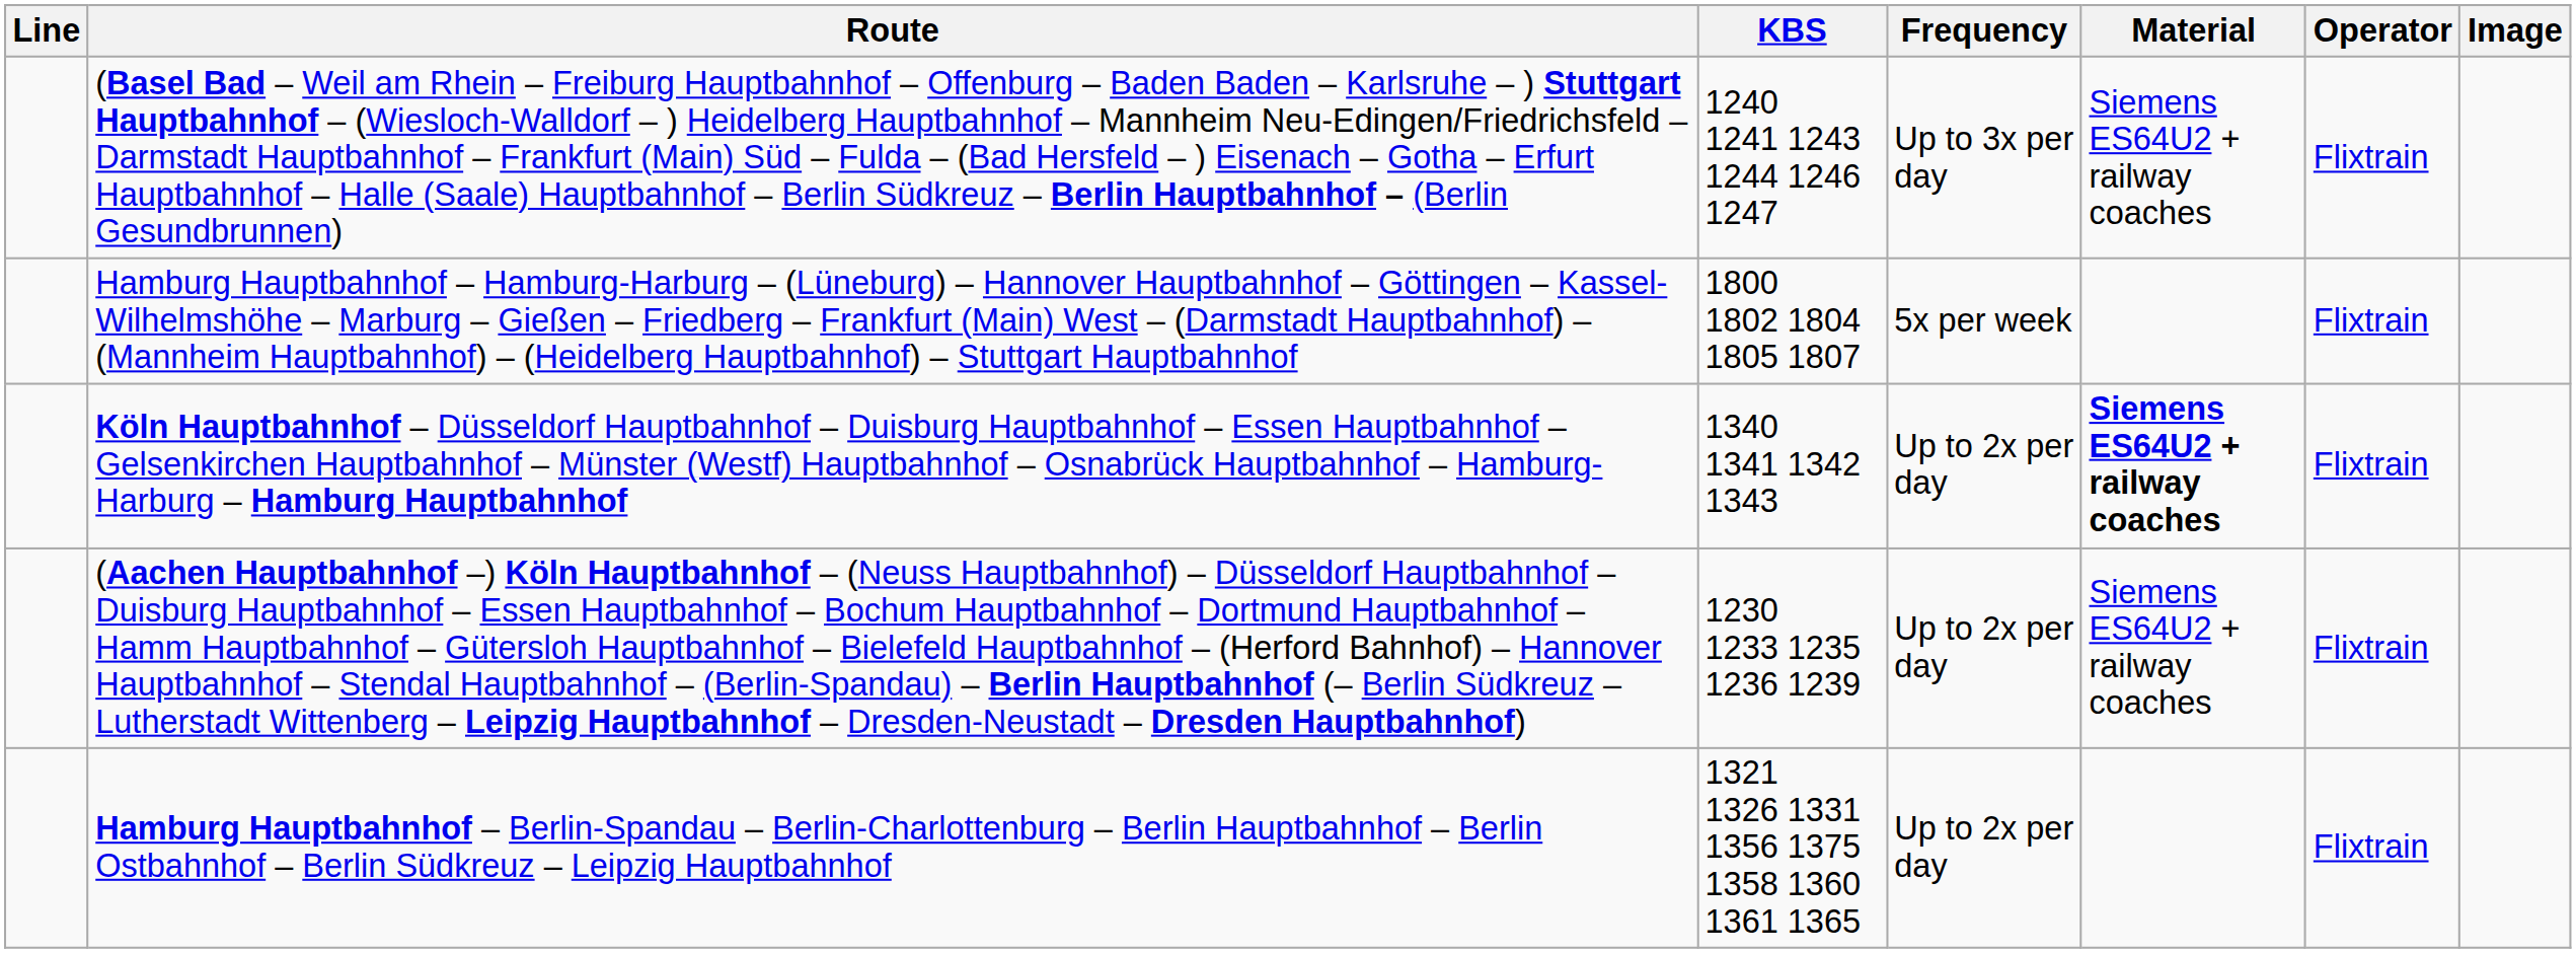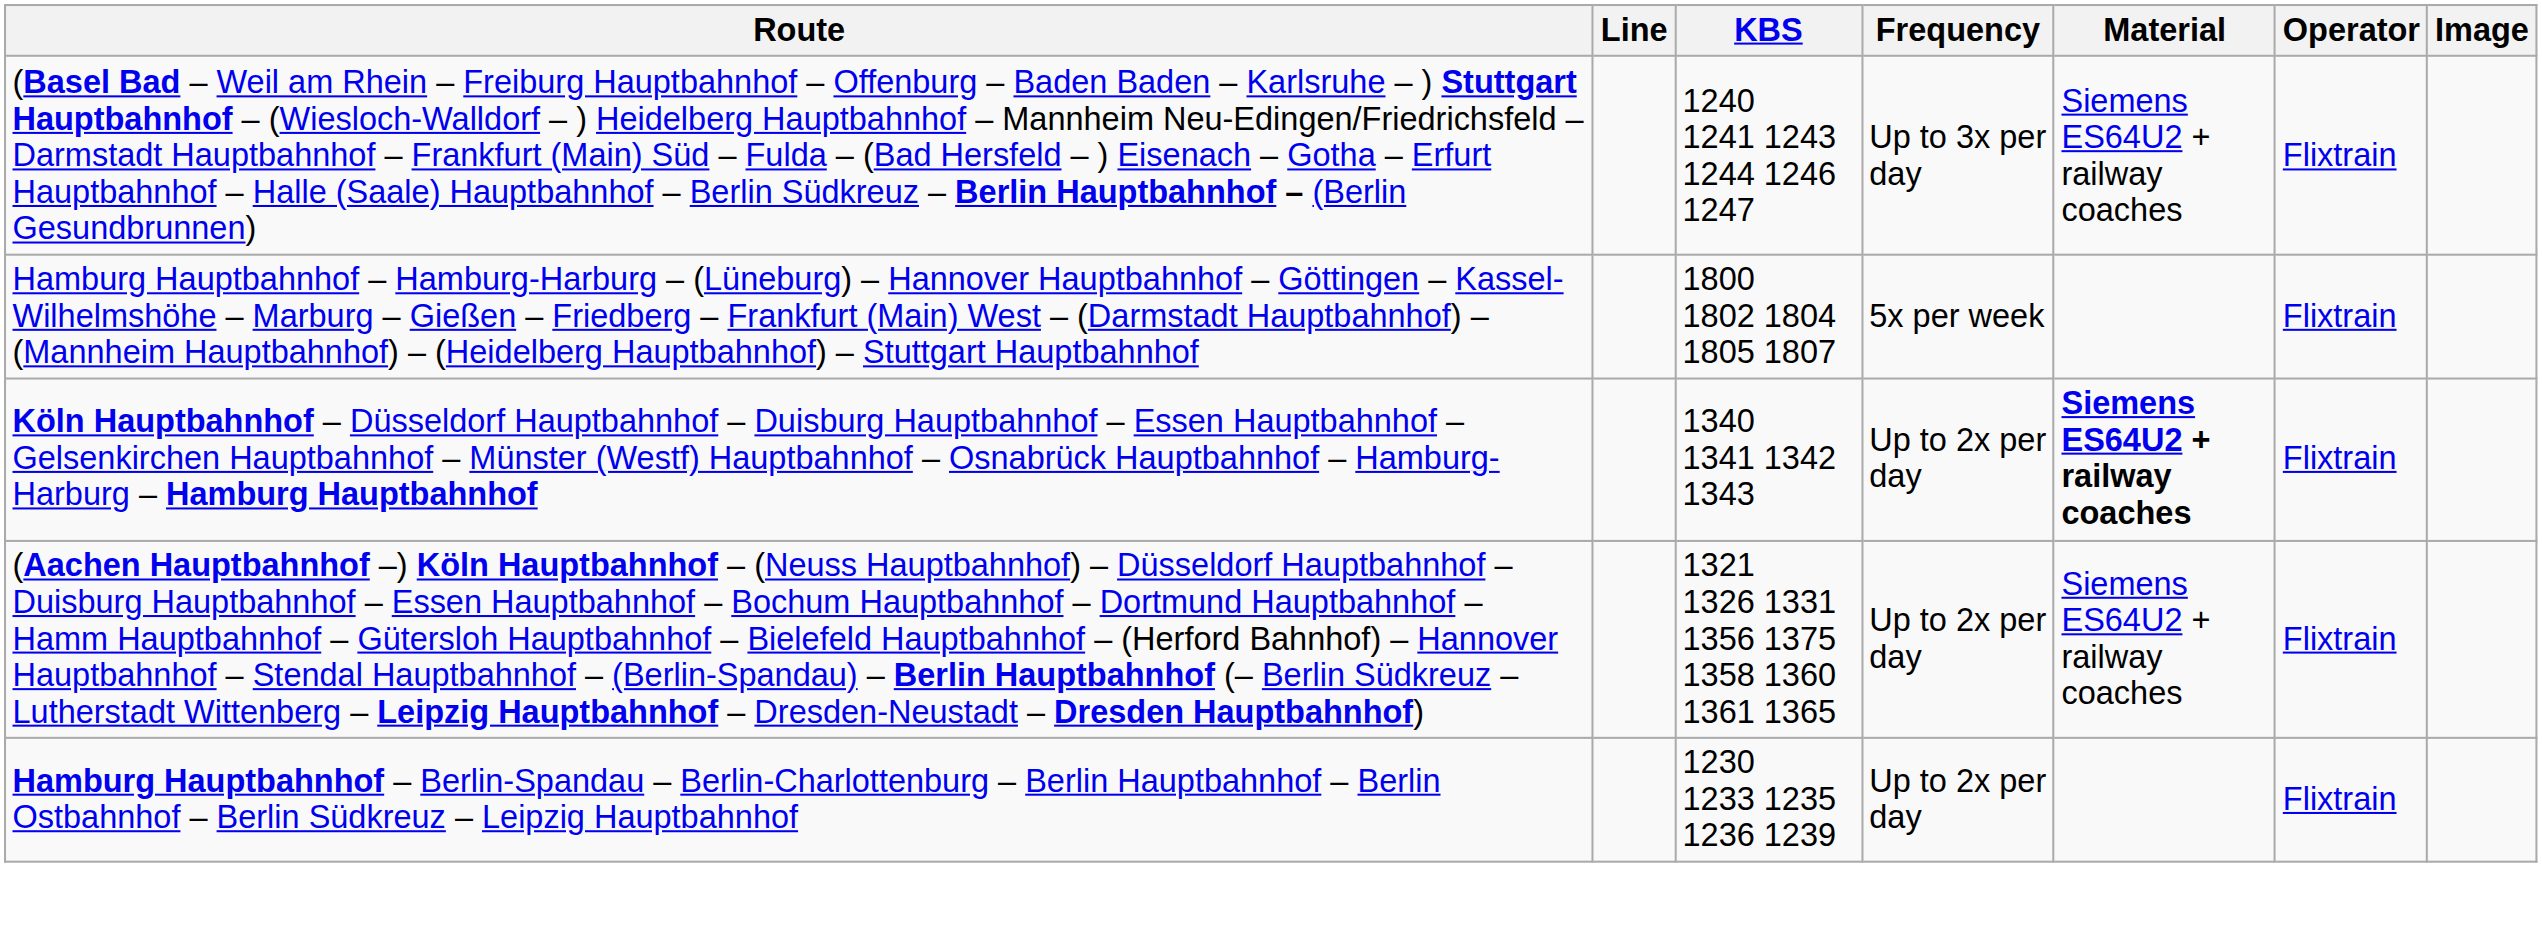columns swapped: Line <-> Route
row 5 | KBS: 1230 1233 1235 1236 1239 -> 1321 1326 1331 1356 1375 1358 1360 1361 1365
row 6 | KBS: 1321 1326 1331 1356 1375 1358 1360 1361 1365 -> 1230 1233 1235 1236 1239
